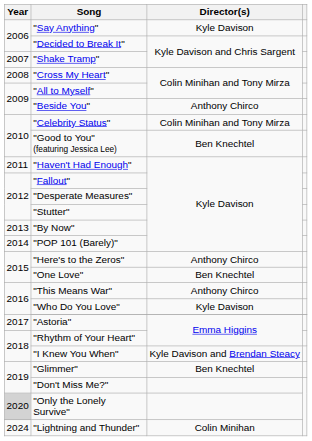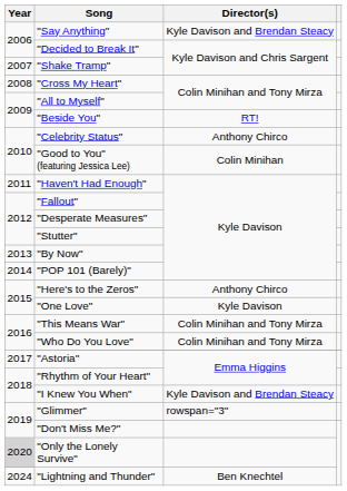"Say Anything" | Director(s): Kyle Davison -> Kyle Davison and Brendan Steacy
"Beside You" | Director(s): Anthony Chirco -> RT!
"Celebrity Status" | Director(s): Colin Minihan and Tony Mirza -> Anthony Chirco
"Good to You" (featuring Jessica Lee) | Director(s): Ben Knechtel -> Colin Minihan
"One Love" | Director(s): Ben Knechtel -> Kyle Davison
"This Means War" | Director(s): Anthony Chirco -> Colin Minihan and Tony Mirza
"Who Do You Love" | Director(s): Kyle Davison -> Colin Minihan and Tony Mirza
"Glimmer" | Director(s): Ben Knechtel -> rowspan="3"
"Lightning and Thunder" | Director(s): Colin Minihan -> Ben Knechtel
